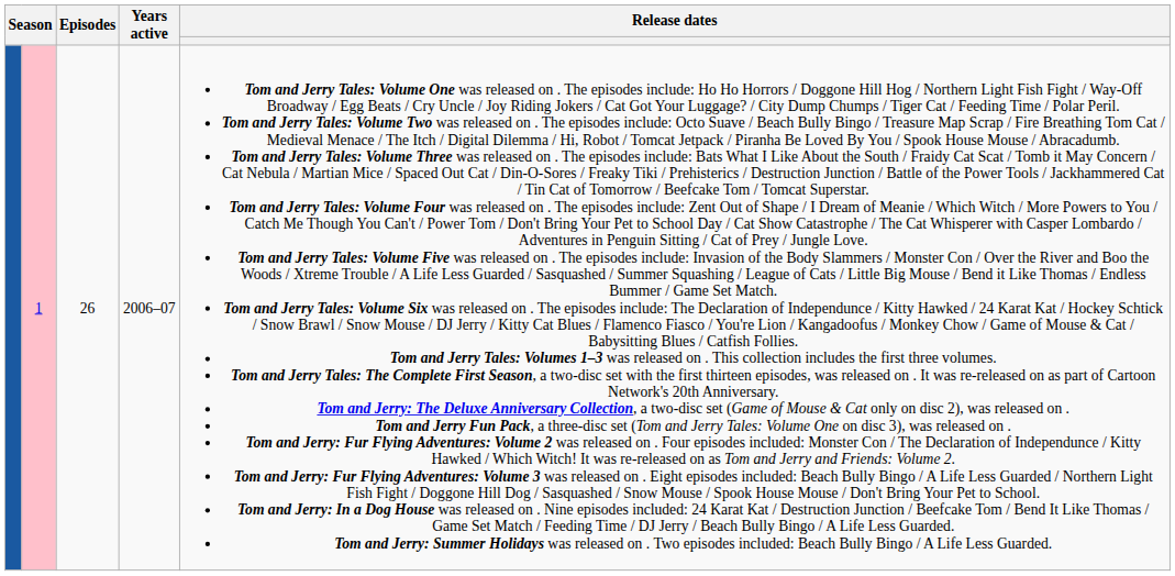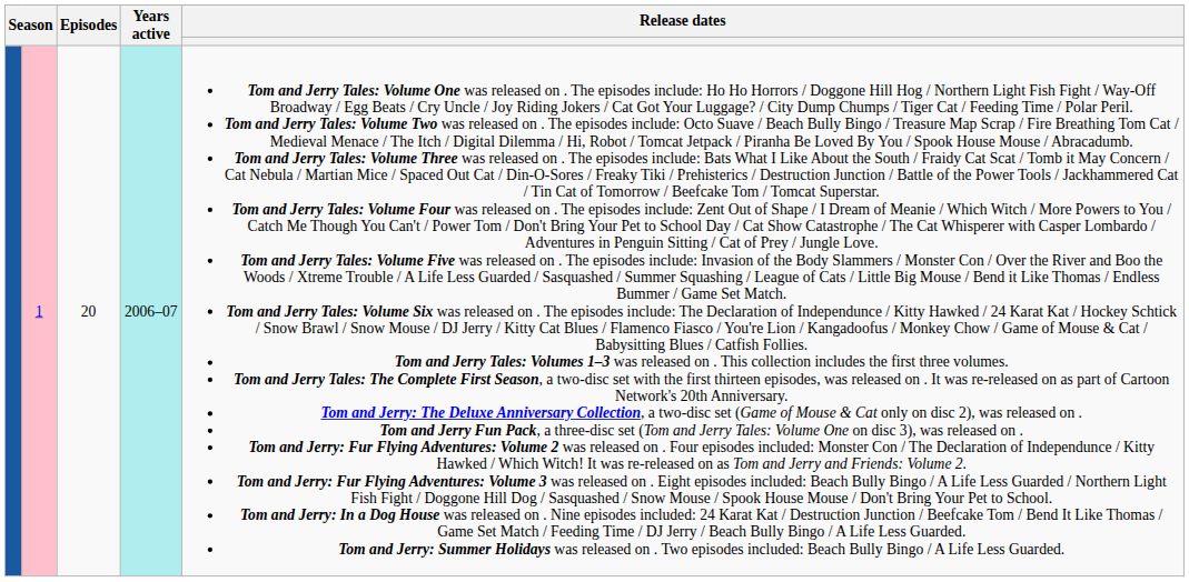row 3 | Episodes: 26 -> 20
row 3 | Years active: no background -> paleturquoise background
